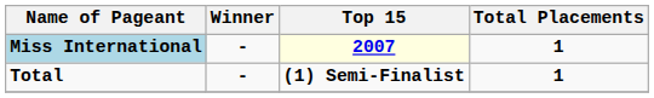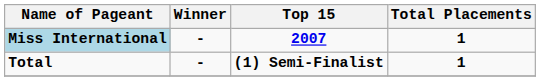Miss International | Top 15: lightyellow background -> no background
